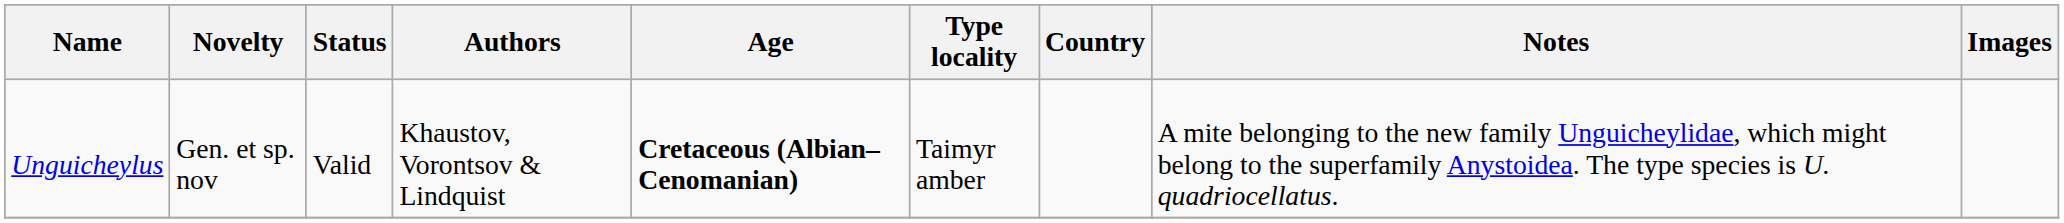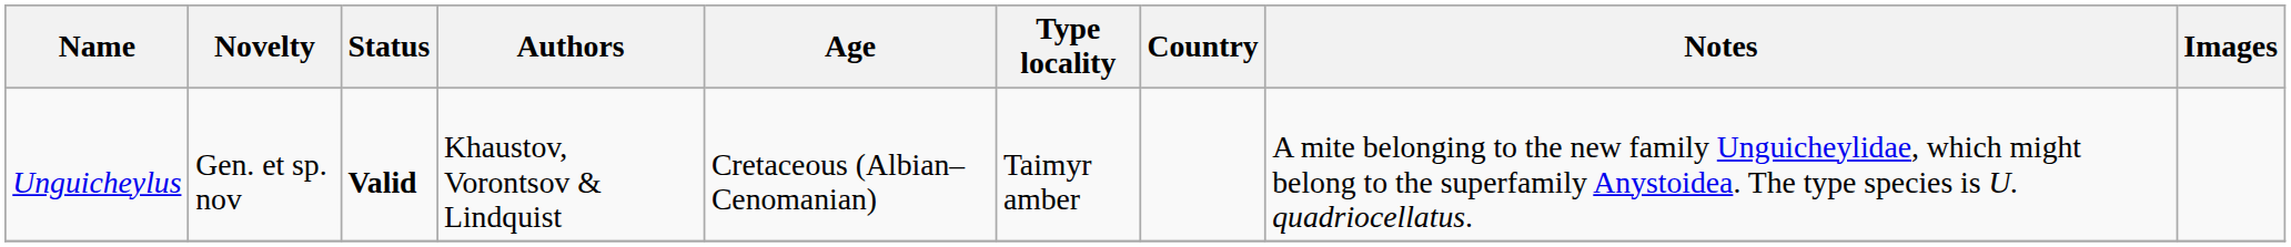Unguicheylus | Status: normal -> bold
Unguicheylus | Age: bold -> normal
